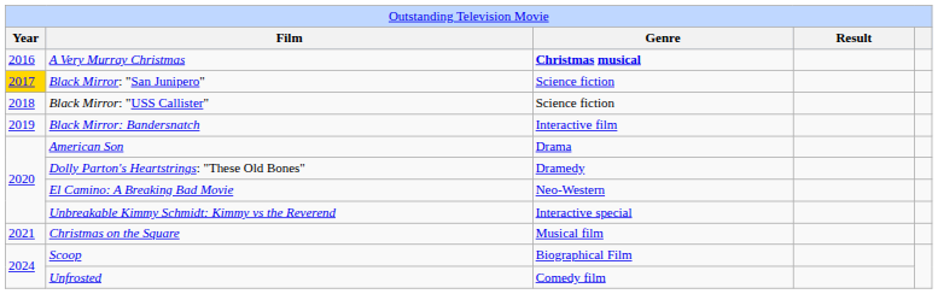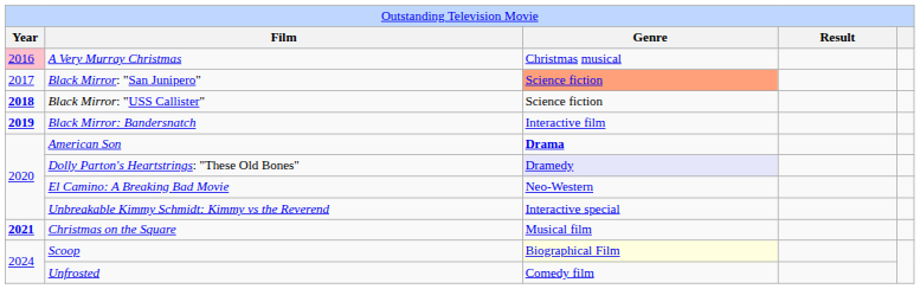A Very Murray Christmas | column 1: no background -> pink background
A Very Murray Christmas | column 3: bold -> normal
Black Mirror: "San Junipero" | column 1: gold background -> no background
Black Mirror: "San Junipero" | column 3: no background -> lightsalmon background
Black Mirror: "USS Callister" | column 1: normal -> bold
Black Mirror: Bandersnatch | column 1: normal -> bold
American Son | column 3: normal -> bold
Dolly Parton's Heartstrings: "These Old Bones" | column 3: no background -> lavender background
Christmas on the Square | column 1: normal -> bold
Scoop | column 3: no background -> lightyellow background
